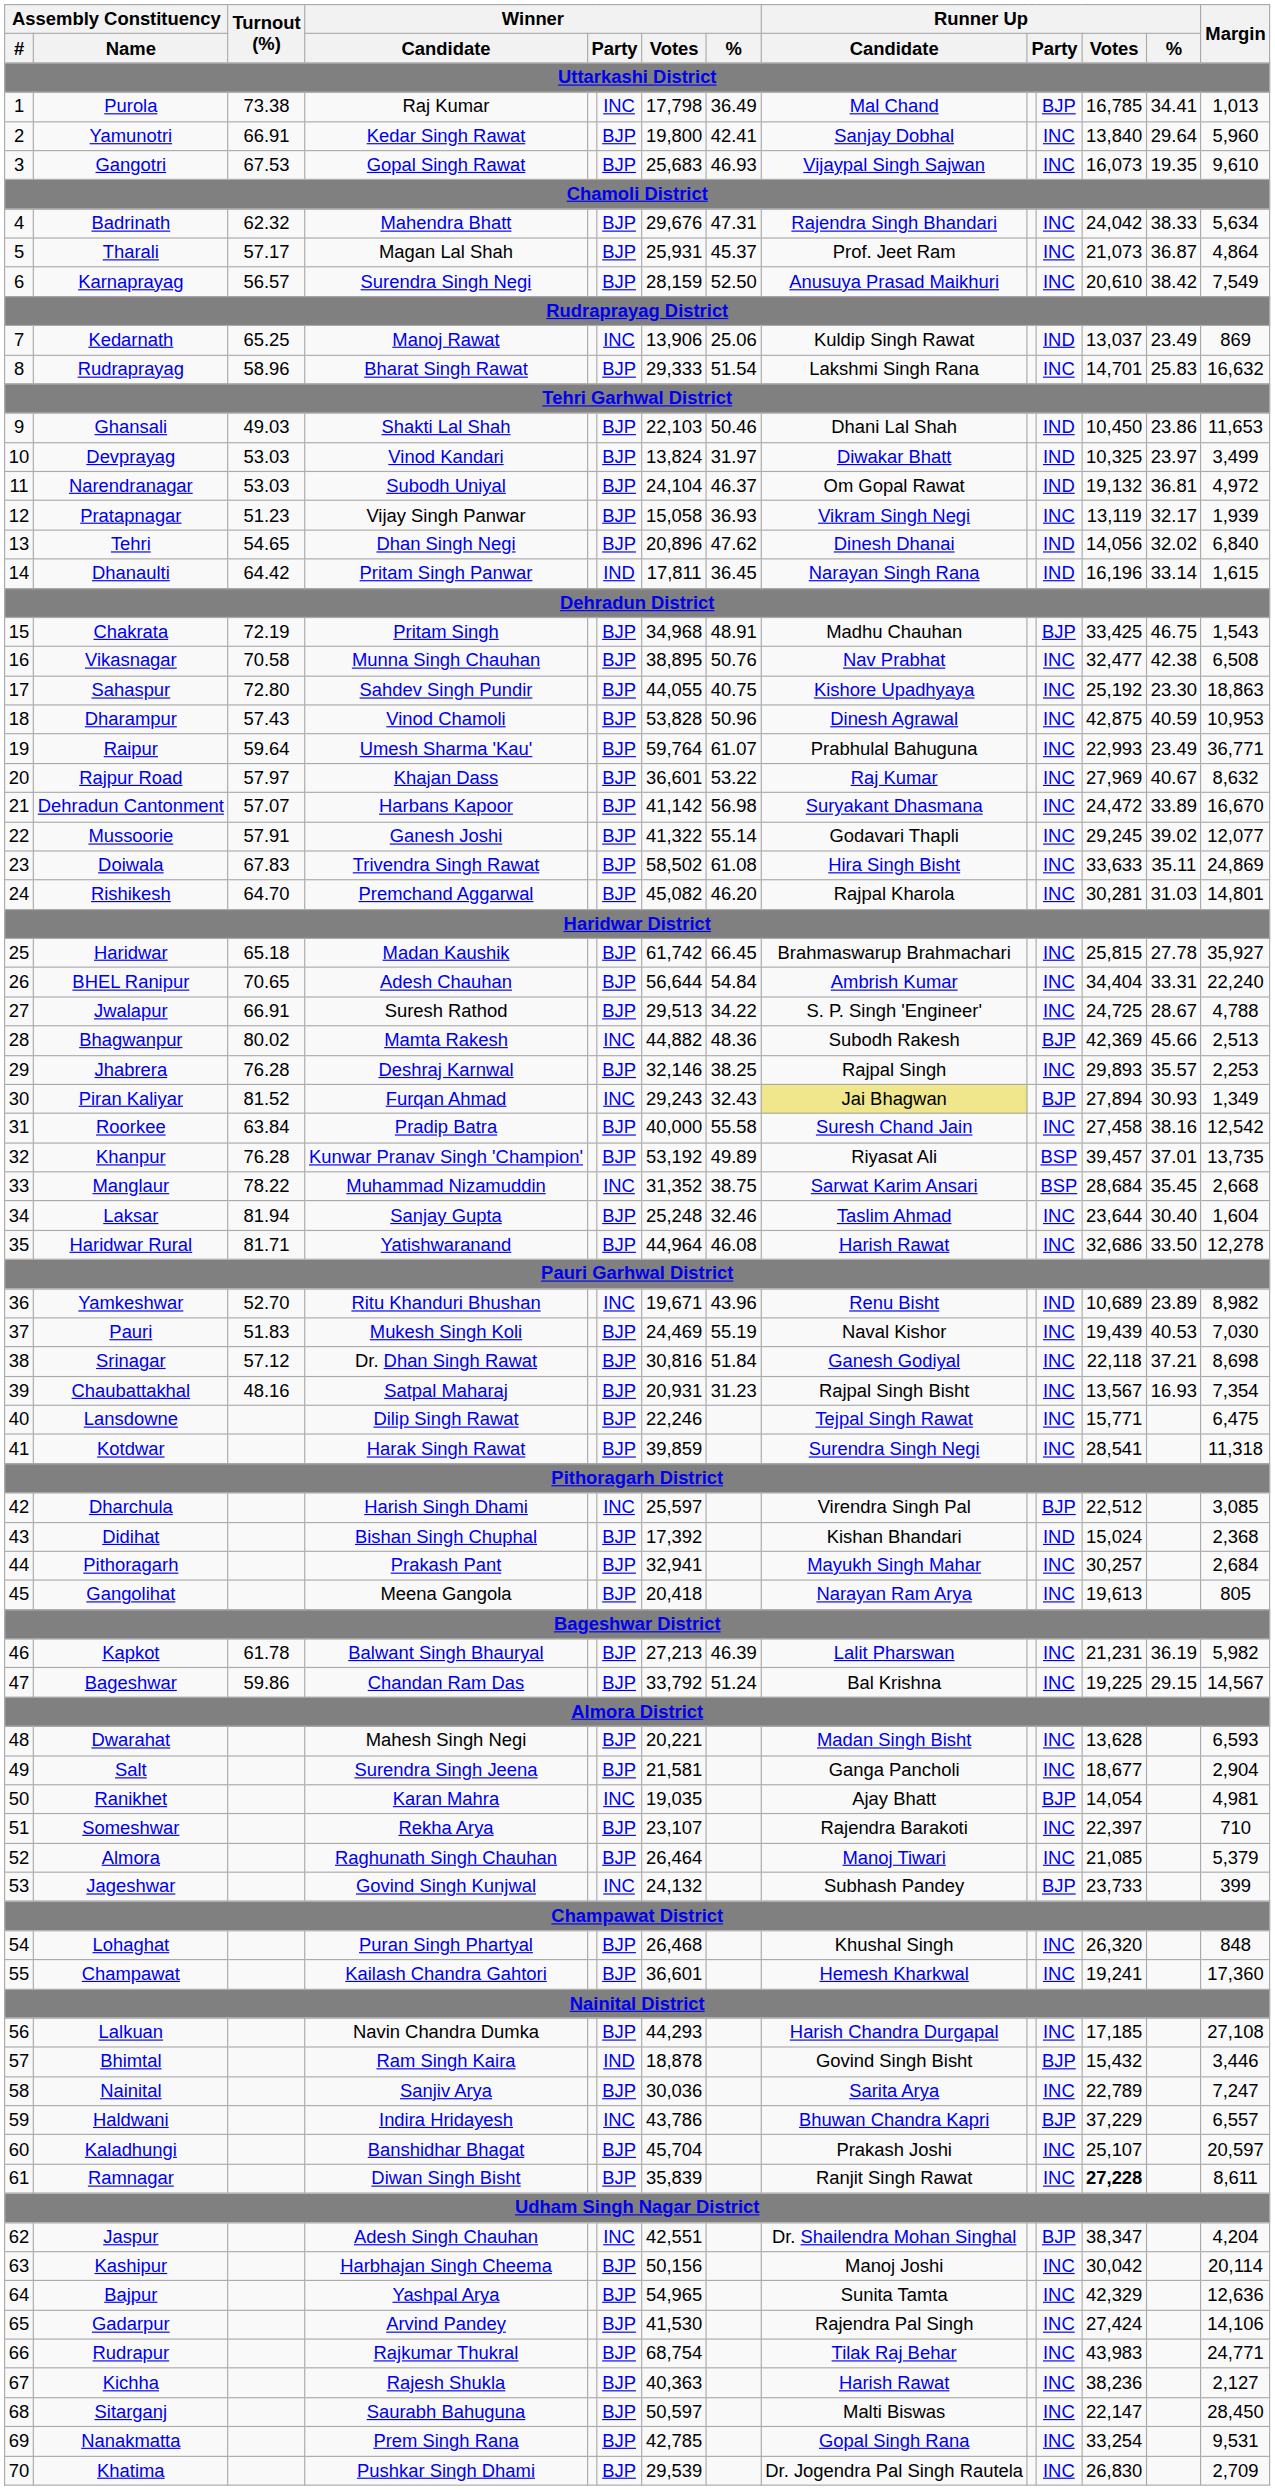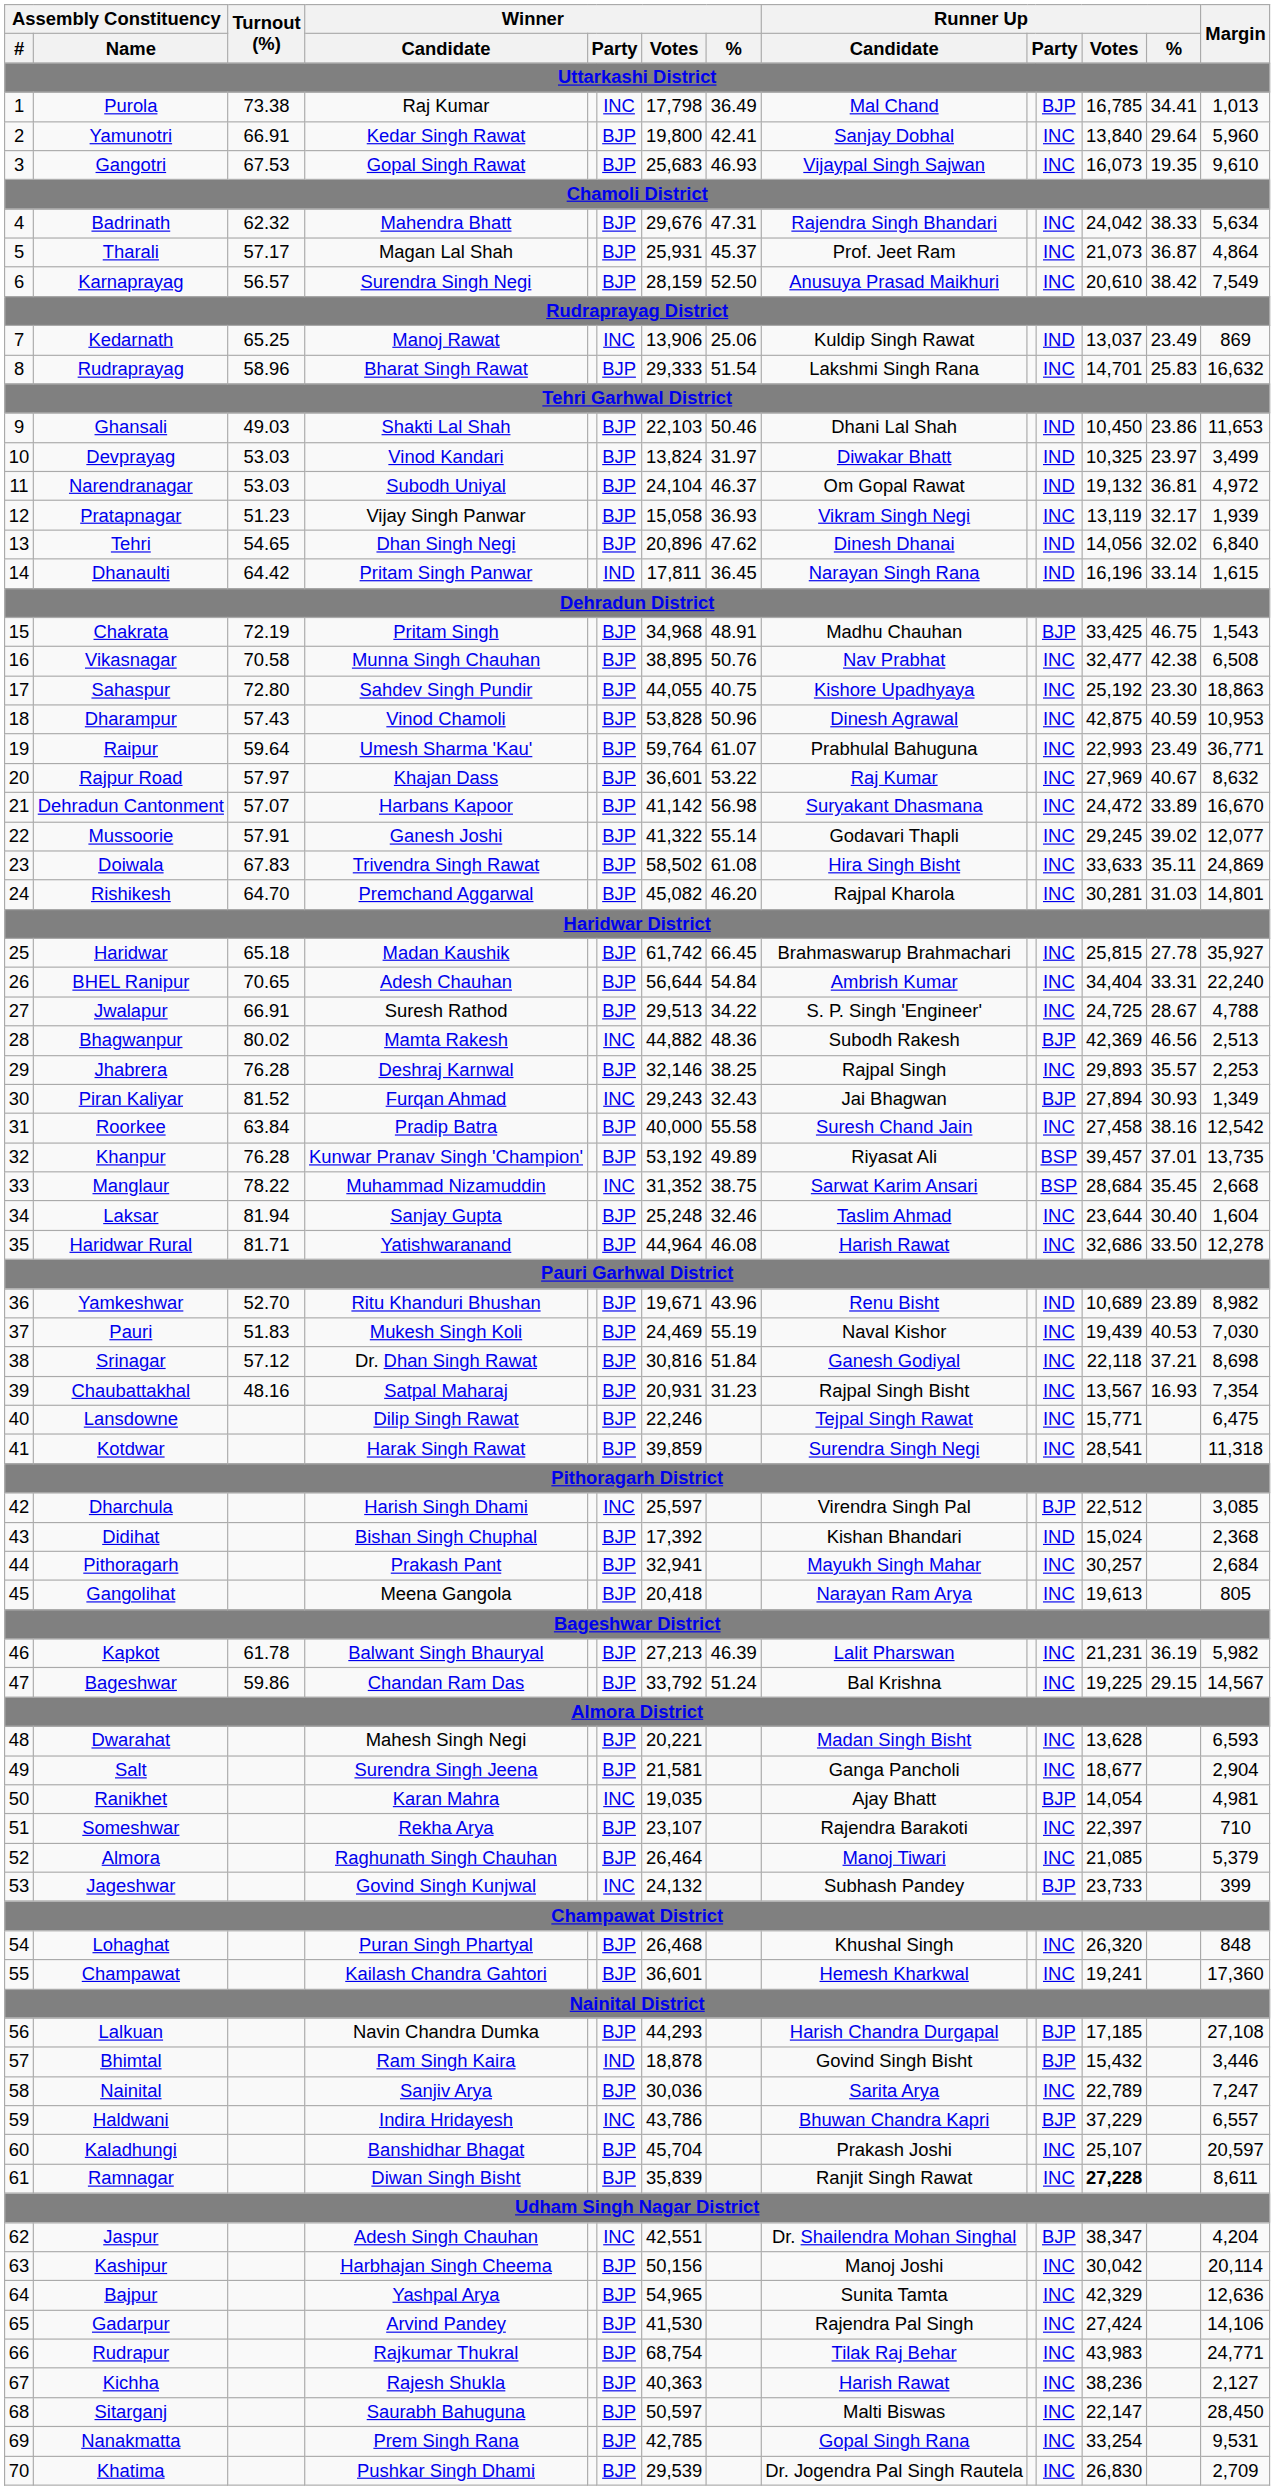Bhagwanpur | Runner Up / %: 45.66 -> 46.56
Piran Kaliyar | Runner Up / Candidate: khaki background -> no background
Yamkeshwar | column 6: INC -> BJP
Lalkuan | column 11: INC -> BJP
